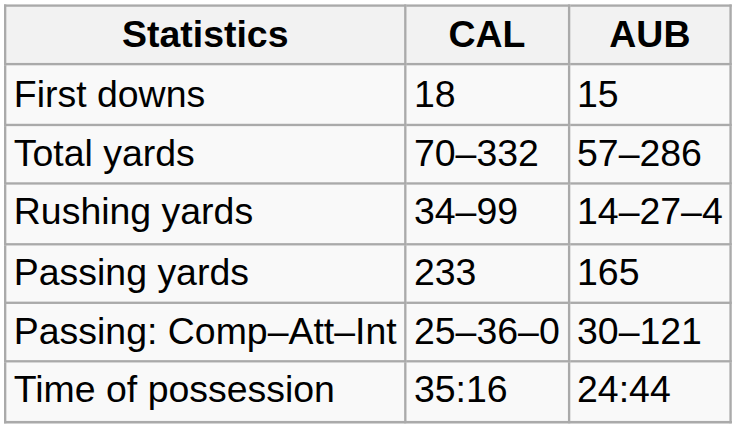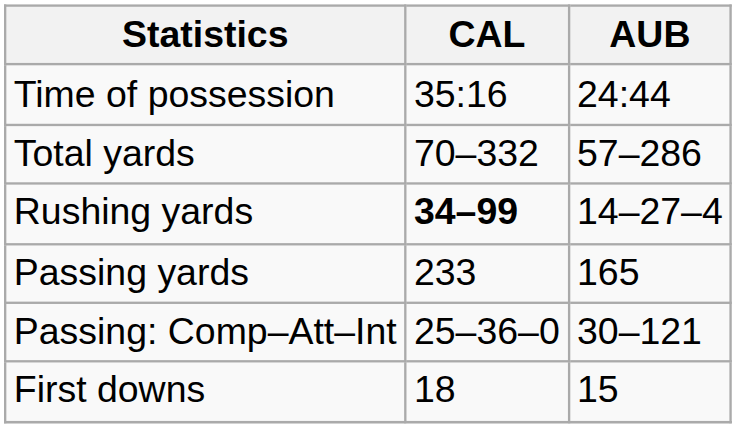rows swapped: First downs <-> Time of possession
Rushing yards | CAL: normal -> bold
